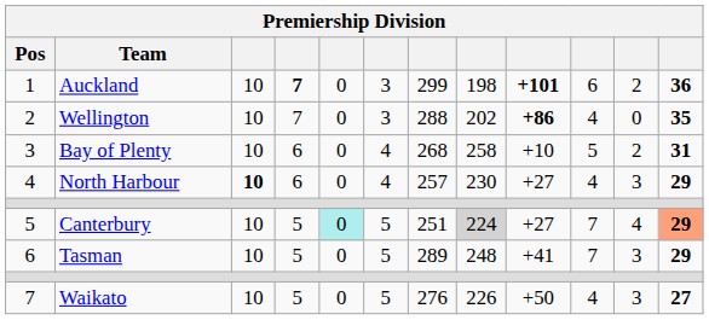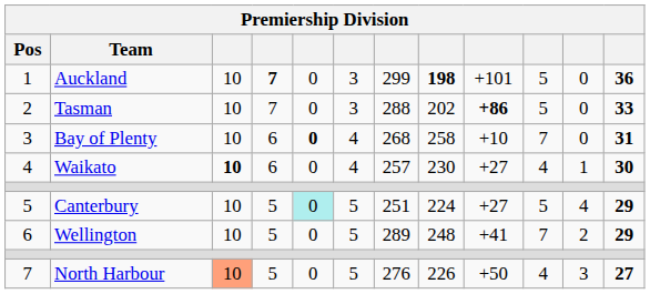row 3 | column 8: normal -> bold
row 3 | column 9: bold -> normal
row 3 | column 10: 6 -> 5
row 3 | column 11: 2 -> 0
row 4 | Team: Wellington -> Tasman
row 4 | column 10: 4 -> 5
row 4 | column 12: 35 -> 33
row 5 | column 5: normal -> bold
row 5 | column 10: 5 -> 7
row 5 | column 11: 2 -> 0
row 6 | Team: North Harbour -> Waikato
row 6 | column 11: 3 -> 1
row 6 | column 12: 29 -> 30
row 8 | column 8: lightgrey background -> no background
row 8 | column 10: 7 -> 5
row 8 | column 12: lightsalmon background -> no background
row 9 | Team: Tasman -> Wellington
row 9 | column 11: 3 -> 2
row 11 | Team: Waikato -> North Harbour
row 11 | column 3: no background -> lightsalmon background
